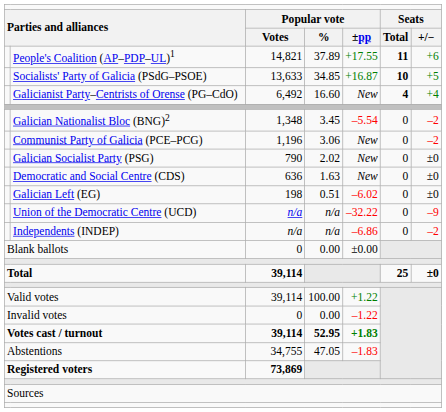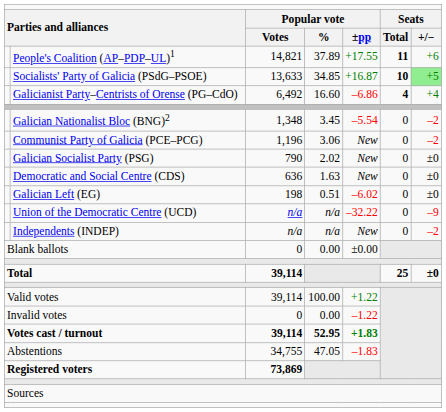Socialists' Party of Galicia (PSdG–PSOE) | column 7: no background -> lightgreen background
Galicianist Party–Centrists of Orense (PG–CdO) | column 5: New -> –6.86
Independents (INDEP) | column 5: –6.86 -> New
